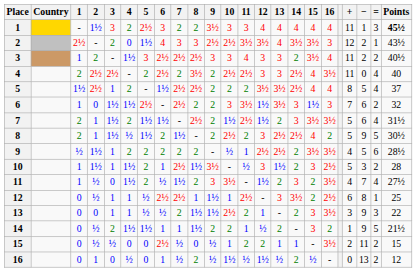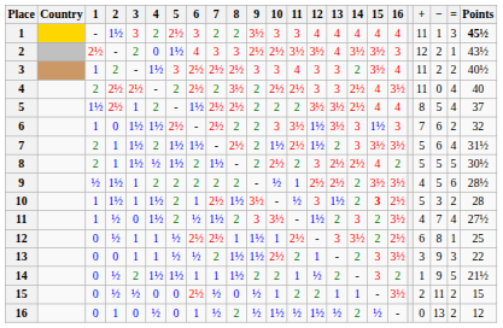row 9 | −: 9 -> 5
row 11 | 15: normal -> bold
